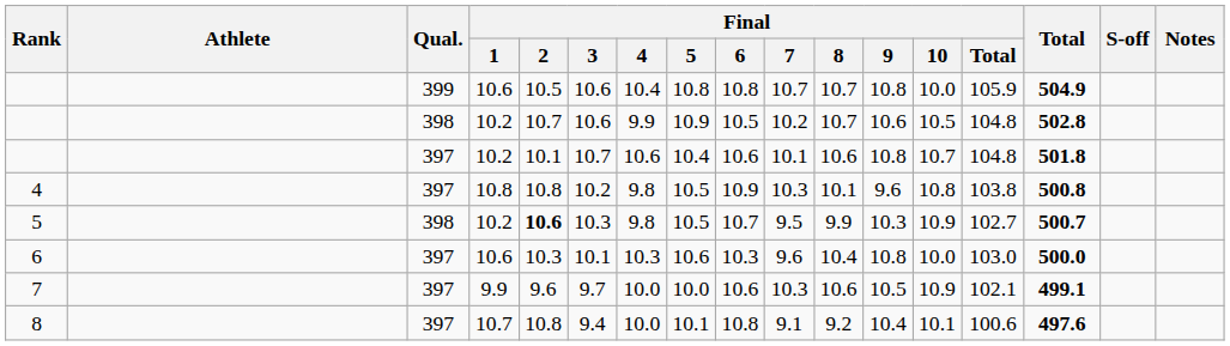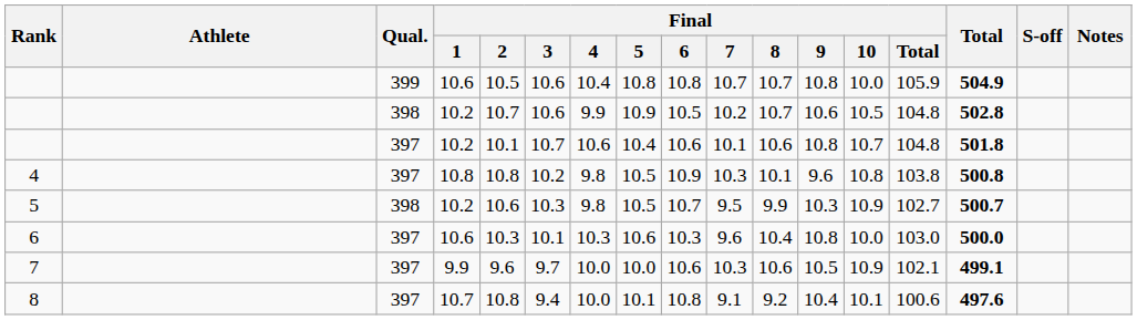row 7 | Final / 2: bold -> normal
